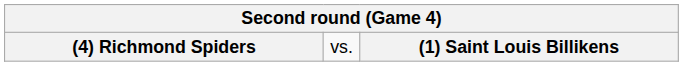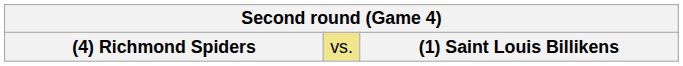(4) Richmond Spiders | column 2: no background -> khaki background
